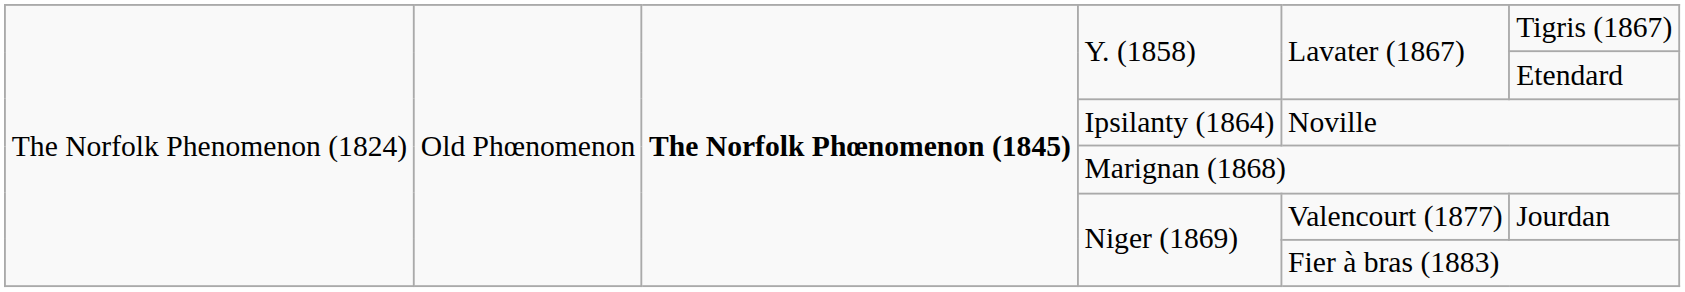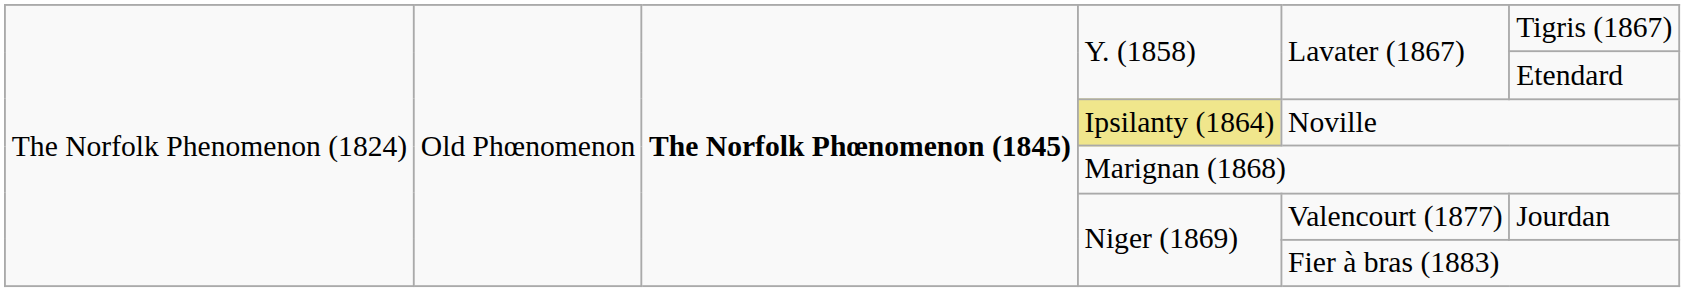Ipsilanty (1864) | column 4: no background -> khaki background
